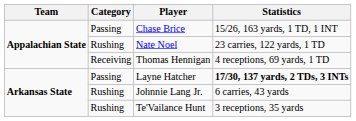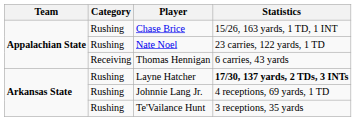Chase Brice | Category: Passing -> Rushing
Thomas Hennigan | Statistics: 4 receptions, 69 yards, 1 TD -> 6 carries, 43 yards
Layne Hatcher | Category: Passing -> Rushing
Johnnie Lang Jr. | Statistics: 6 carries, 43 yards -> 4 receptions, 69 yards, 1 TD
